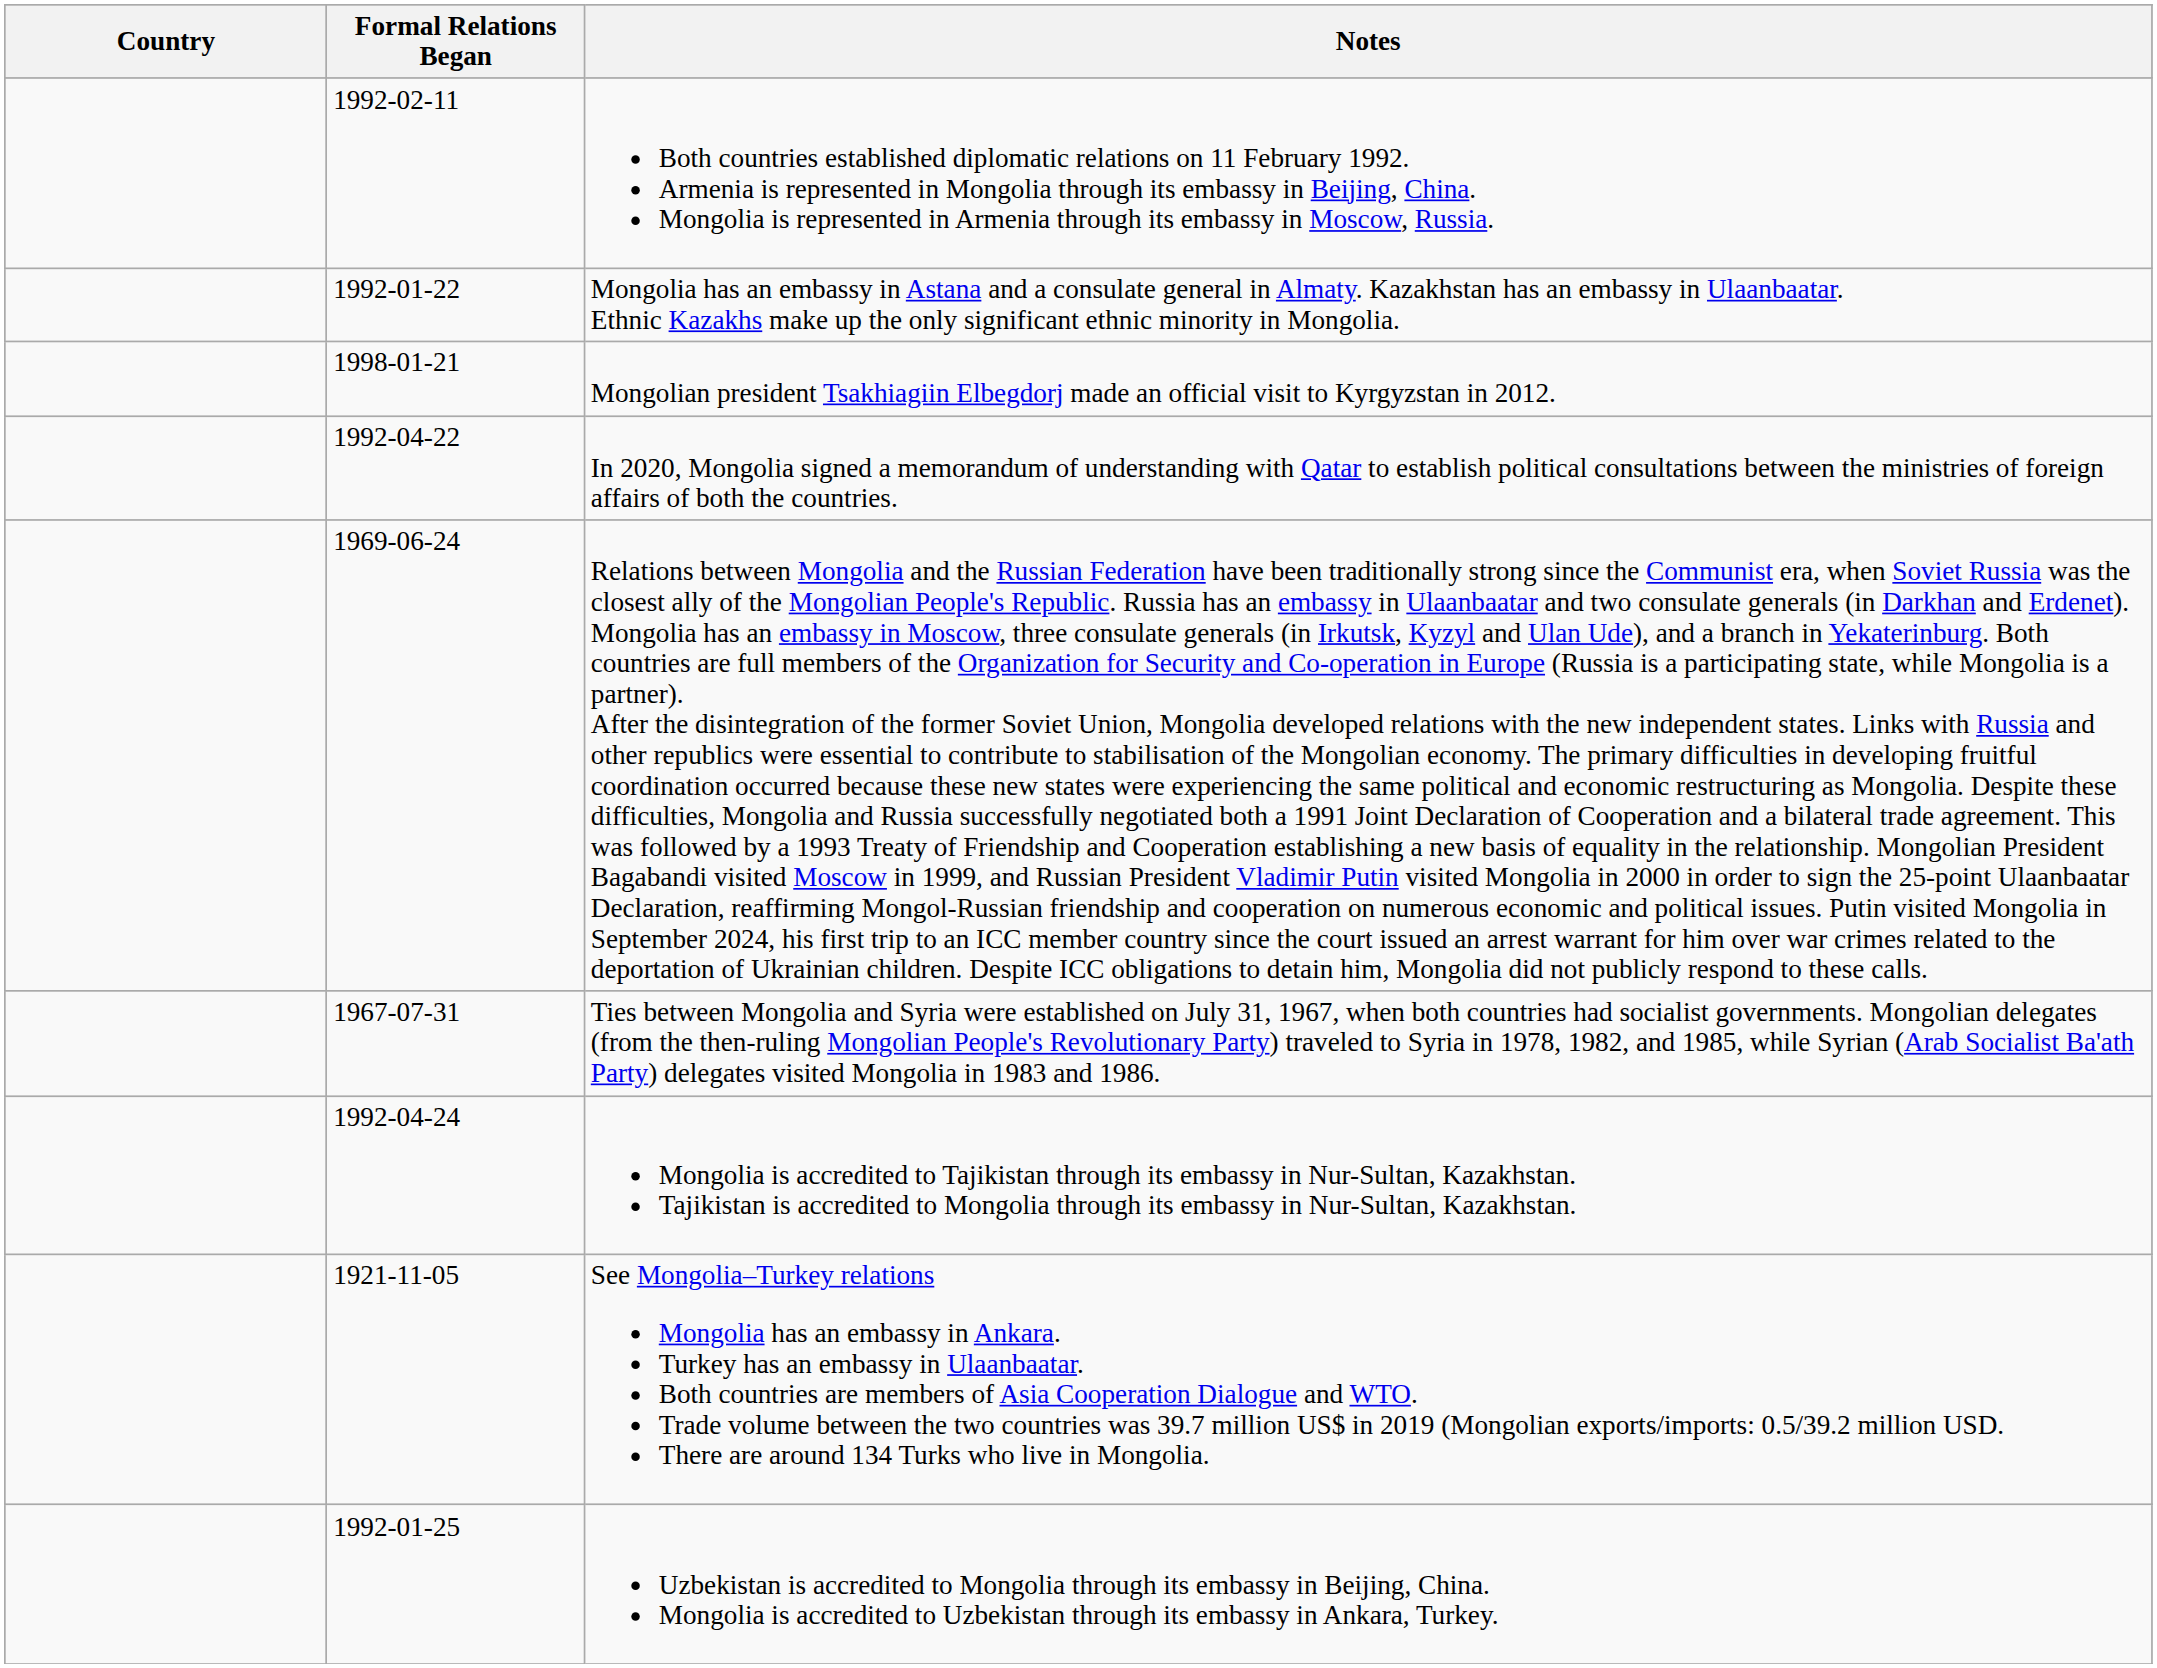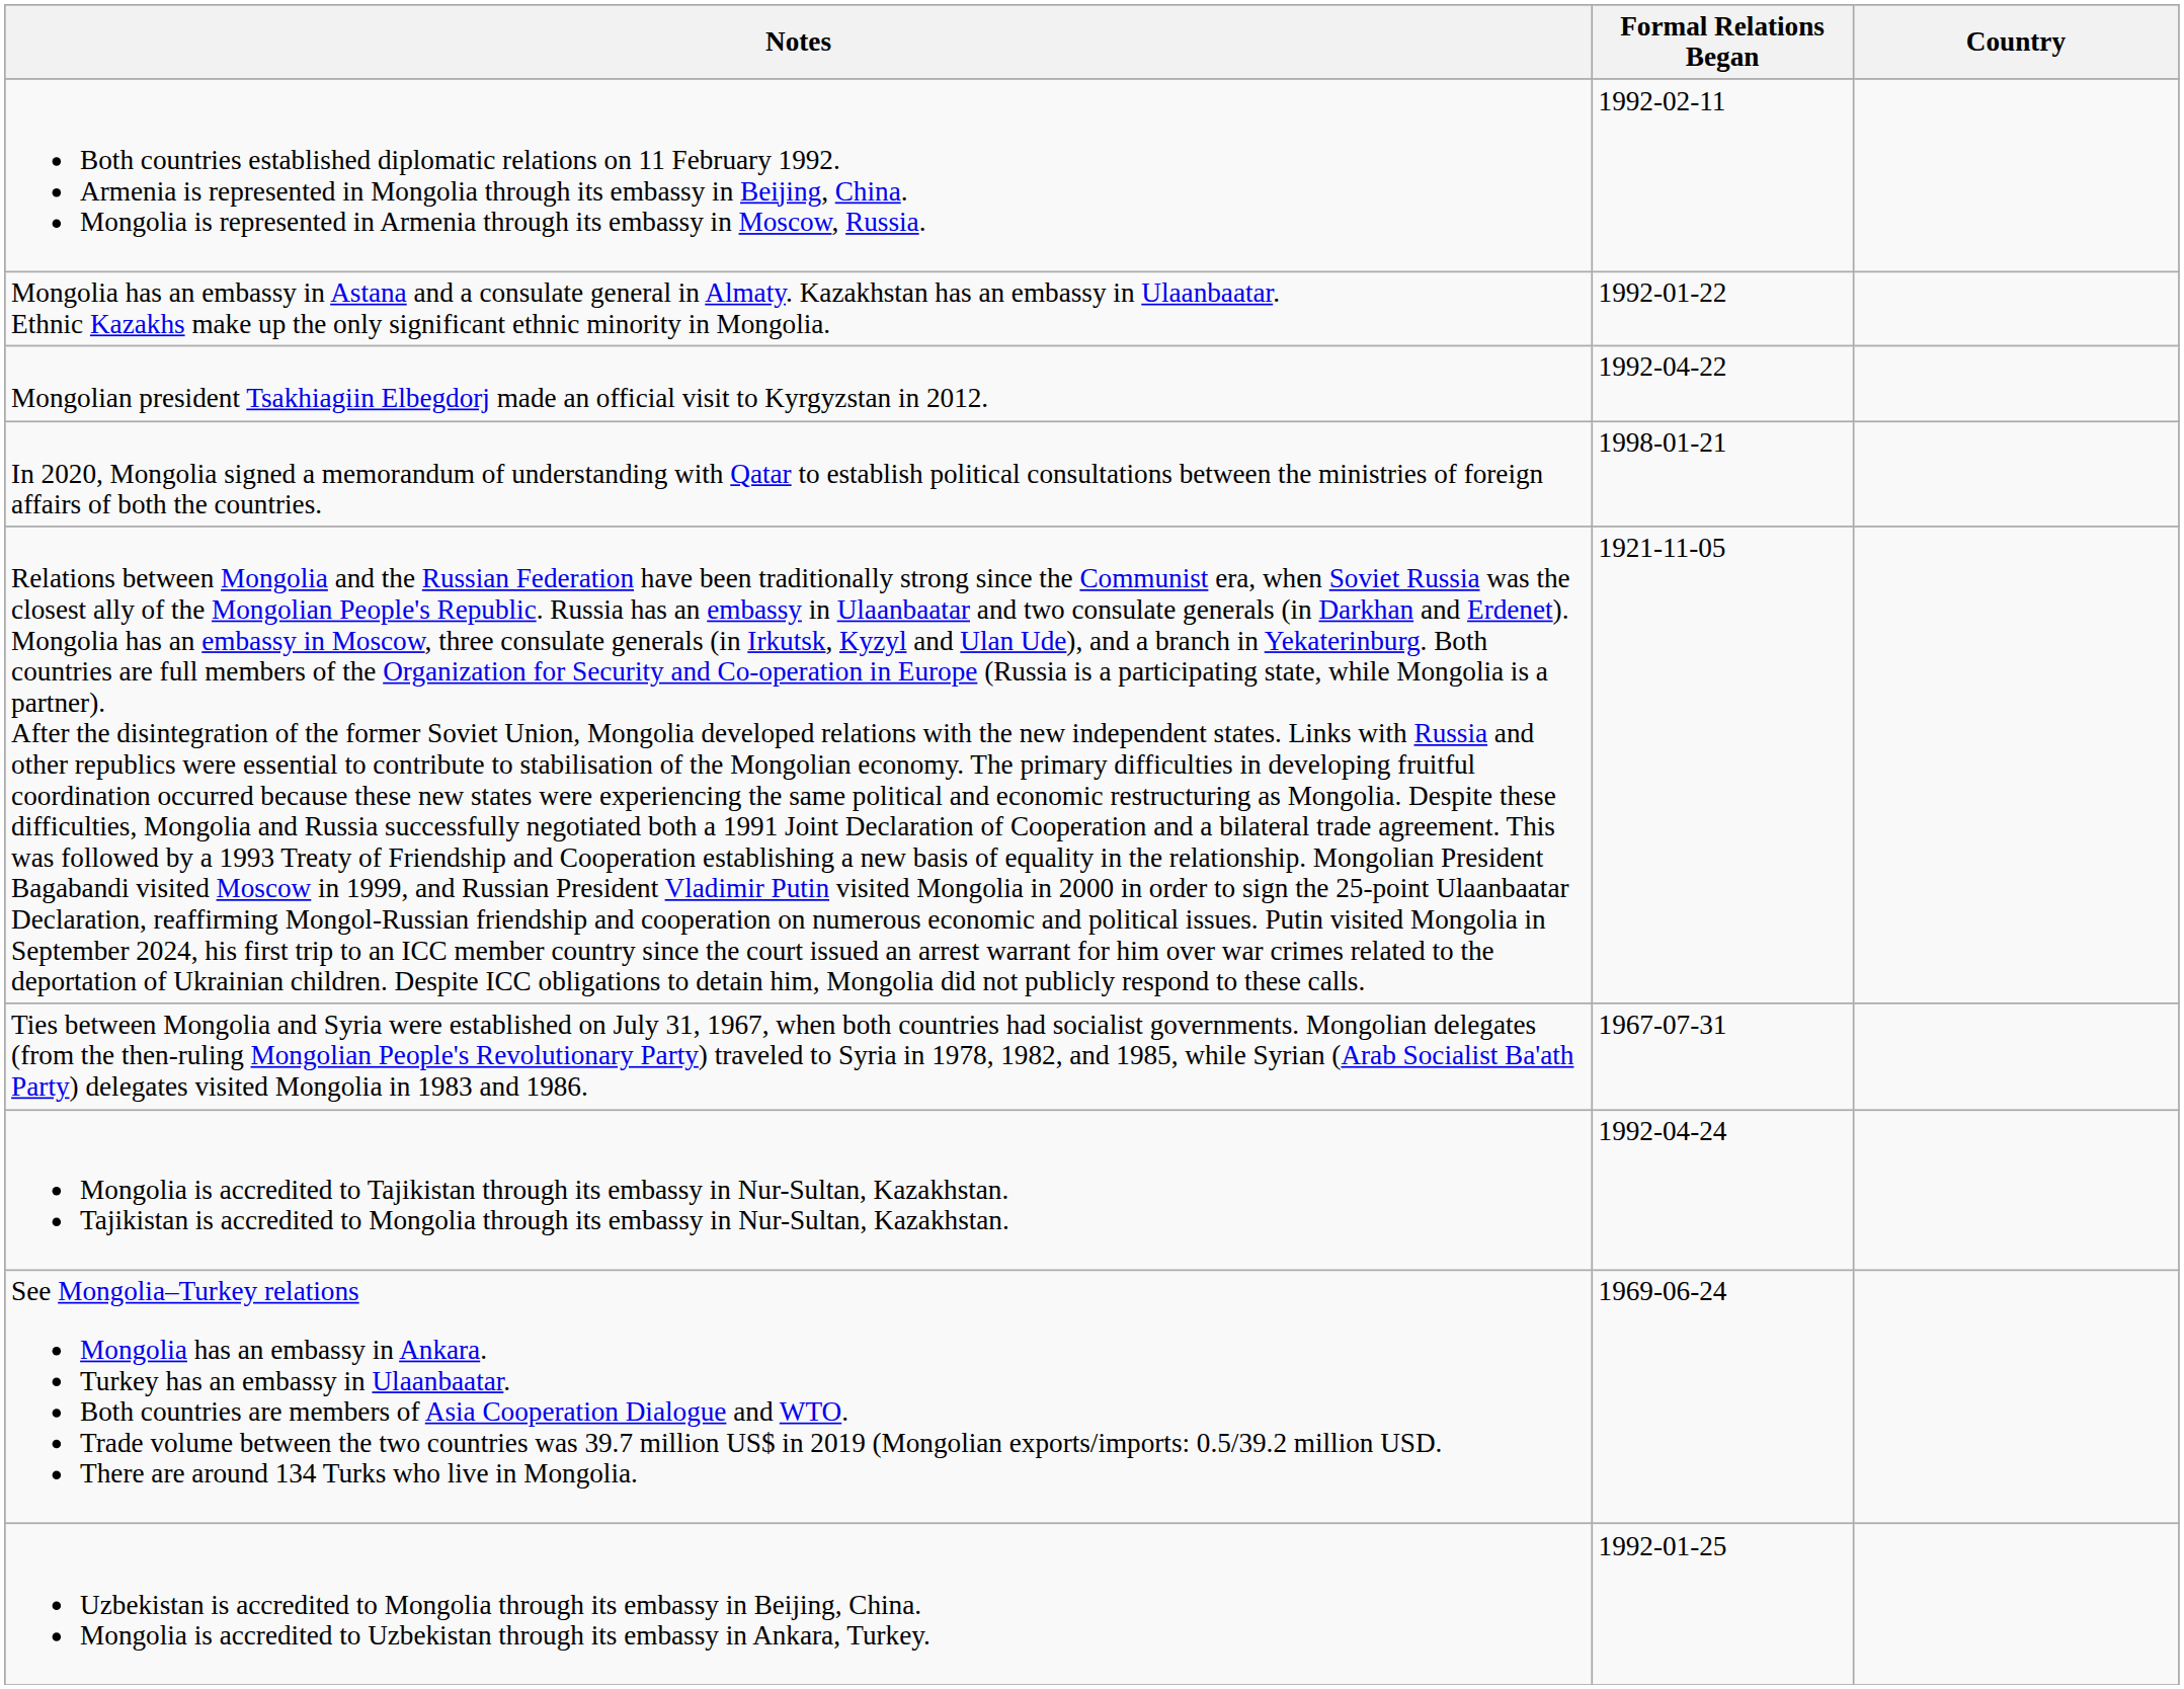columns swapped: Country <-> Notes
row 4 | Formal Relations Began: 1998-01-21 -> 1992-04-22
row 5 | Formal Relations Began: 1992-04-22 -> 1998-01-21
row 6 | Formal Relations Began: 1969-06-24 -> 1921-11-05
row 9 | Formal Relations Began: 1921-11-05 -> 1969-06-24
